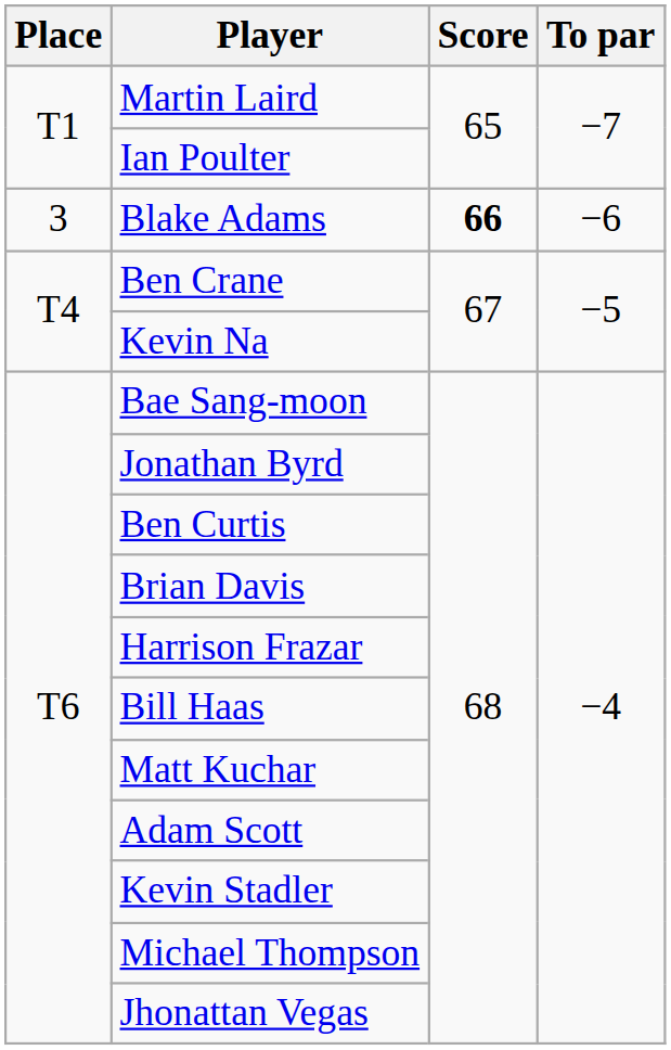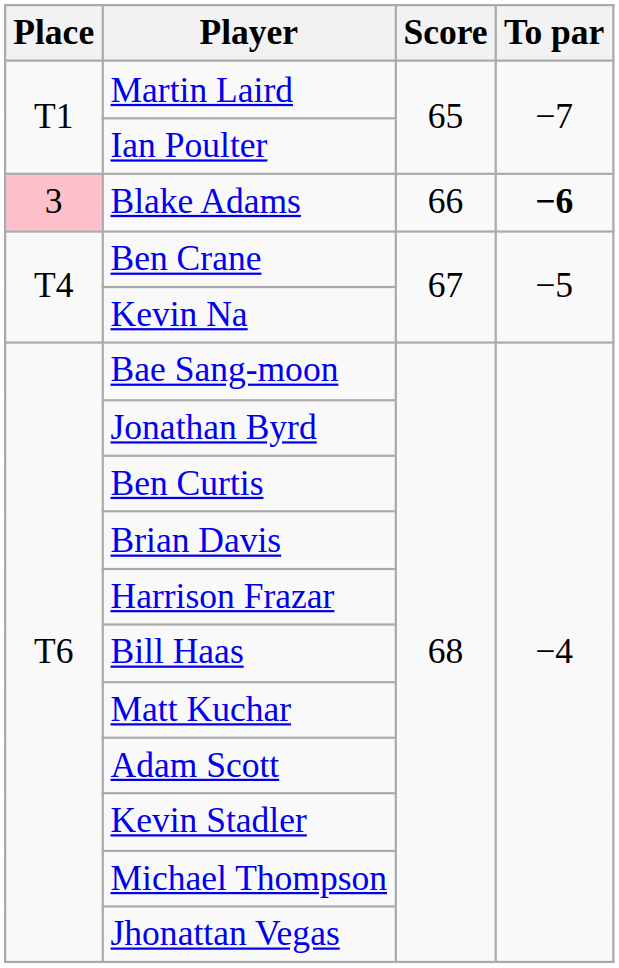Blake Adams | Place: no background -> pink background
Blake Adams | Score: bold -> normal
Blake Adams | To par: normal -> bold
